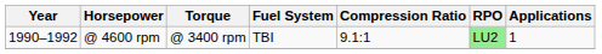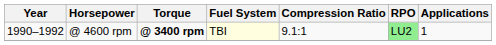@ 4600 rpm | Torque: normal -> bold
@ 4600 rpm | Fuel System: no background -> lightyellow background
